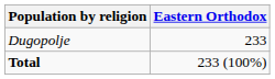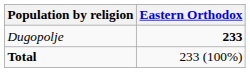Dugopolje | Eastern Orthodox: normal -> bold
